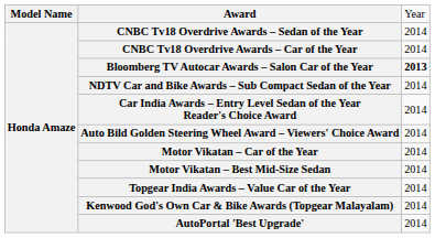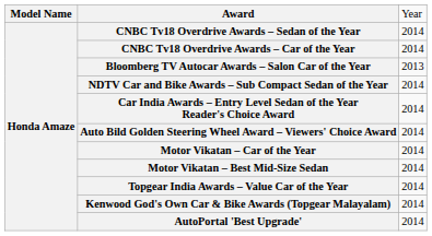Bloomberg TV Autocar Awards – Salon Car of the Year | column 3: bold -> normal
